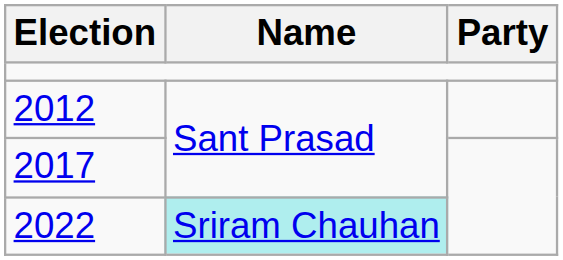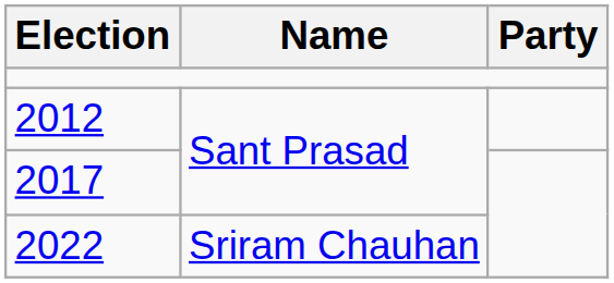2022 | Name: paleturquoise background -> no background
